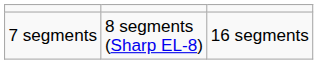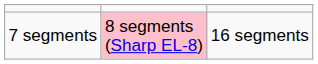7 segments | column 2: no background -> pink background
